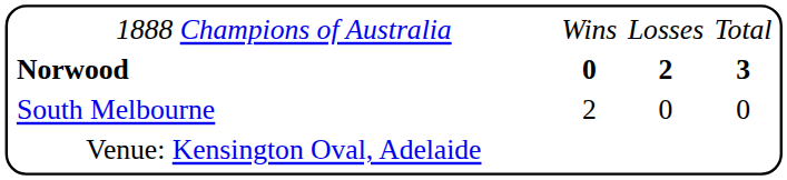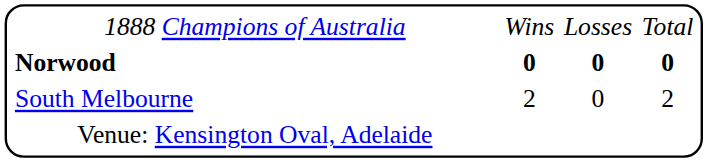Norwood | column 3: 2 -> 0
Norwood | column 4: 3 -> 0
South Melbourne | column 4: 0 -> 2
